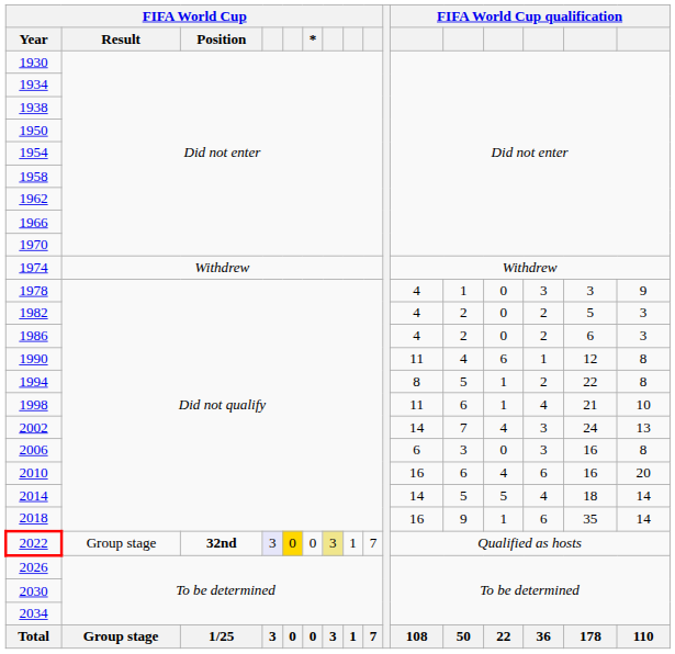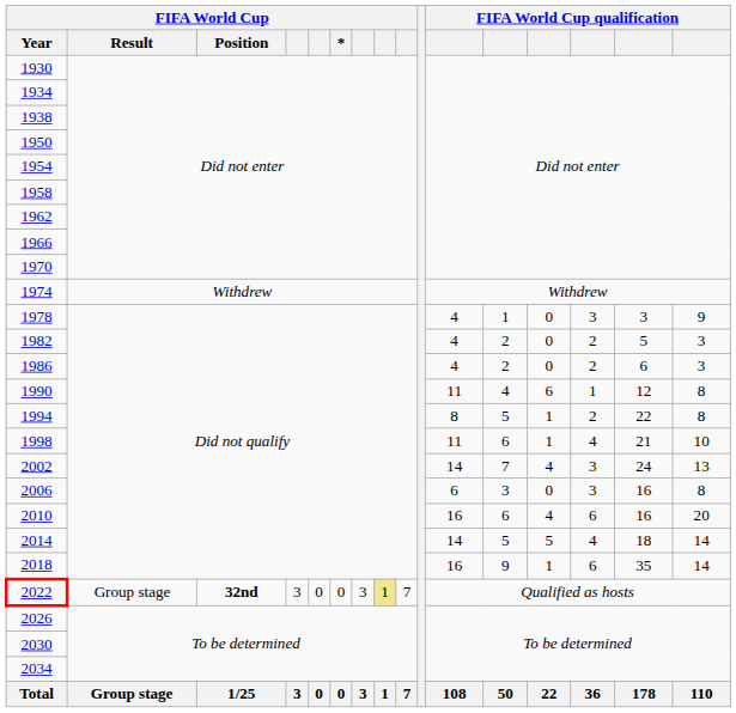2022 | column 4: lavender background -> no background
2022 | column 5: gold background -> no background
2022 | column 7: khaki background -> no background
2022 | column 8: no background -> khaki background
